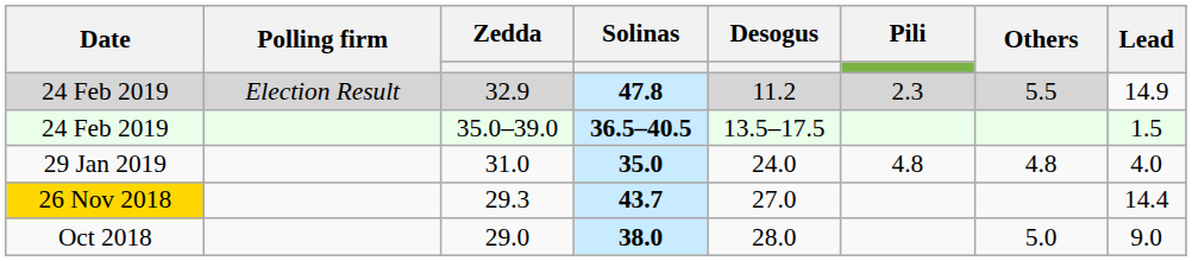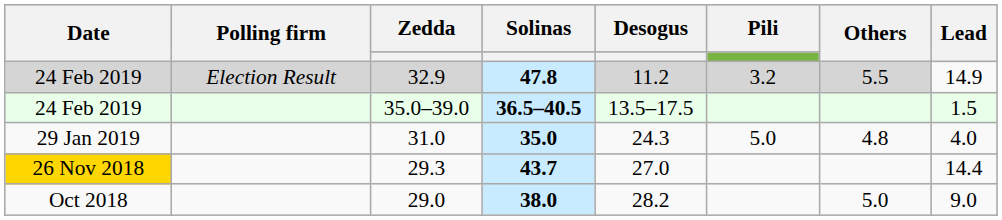32.9 | Pili: 2.3 -> 3.2
31.0 | Desogus: 24.0 -> 24.3
31.0 | Pili: 4.8 -> 5.0
29.0 | Desogus: 28.0 -> 28.2
